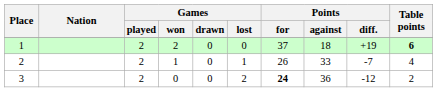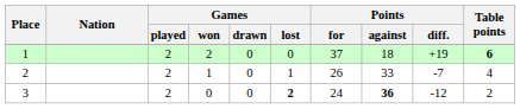3 | Games / lost: normal -> bold
3 | Points / for: bold -> normal
3 | Points / against: normal -> bold
